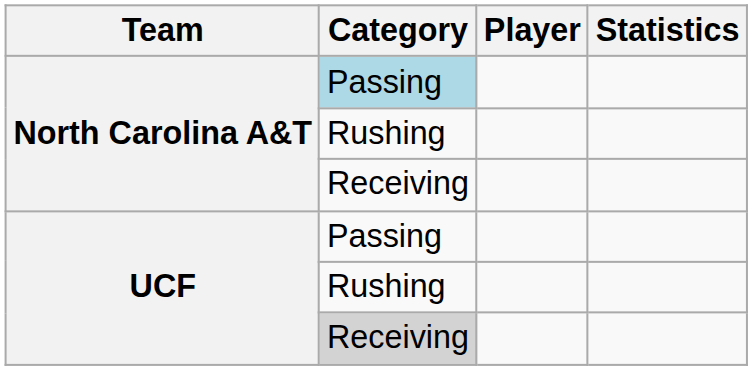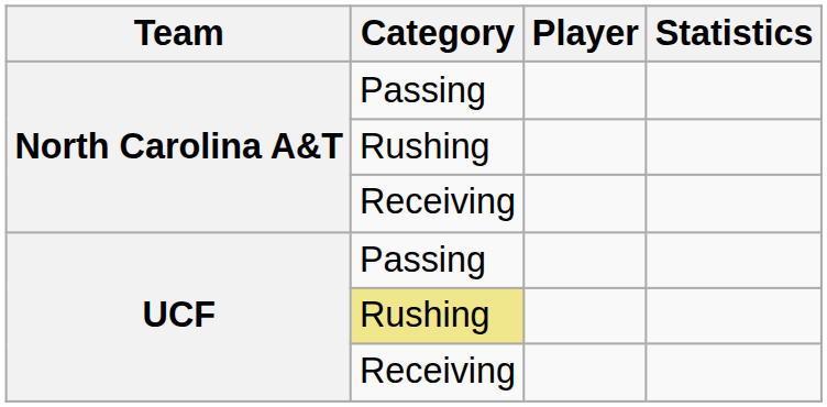North Carolina A&T / Passing | Category: lightblue background -> no background
UCF / Rushing | Category: no background -> khaki background
UCF / Receiving | Category: lightgrey background -> no background
